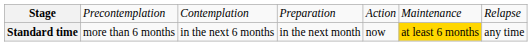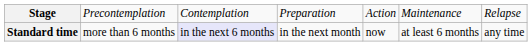Standard time | column 3: no background -> lavender background
Standard time | column 6: gold background -> no background
